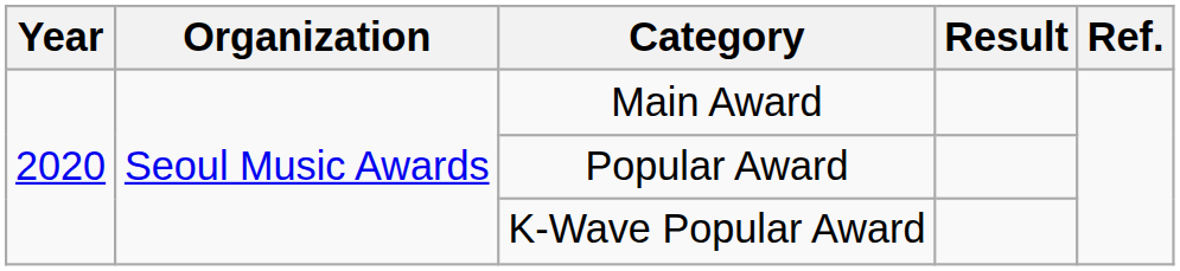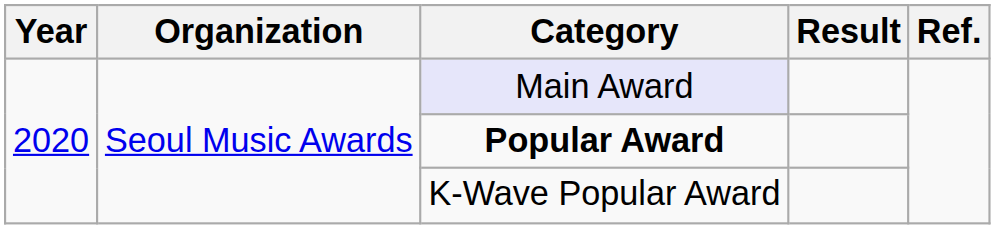Main Award | Category: no background -> lavender background
Popular Award | Category: normal -> bold
